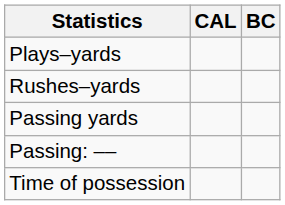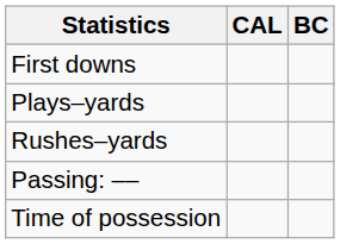+ row: First downs
- row: Passing yards
